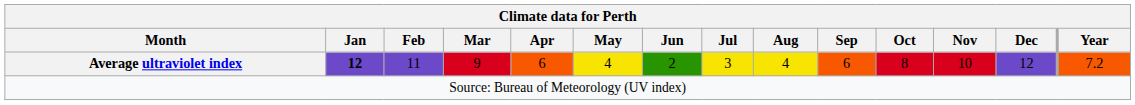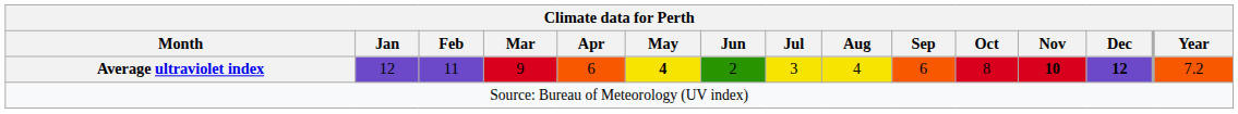row 3 | Jan: bold -> normal
row 3 | May: normal -> bold
row 3 | Nov: normal -> bold
row 3 | Dec: normal -> bold
